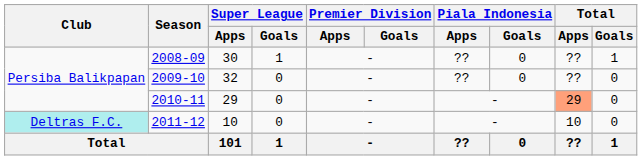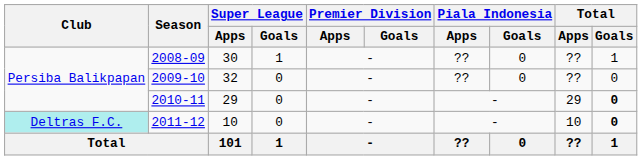2010-11 | Total / Apps: lightsalmon background -> no background
2010-11 | Total / Goals: normal -> bold
2011-12 | Total / Goals: normal -> bold
